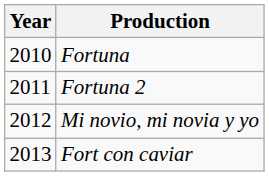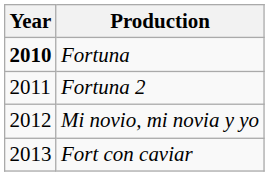Fortuna | Year: normal -> bold
